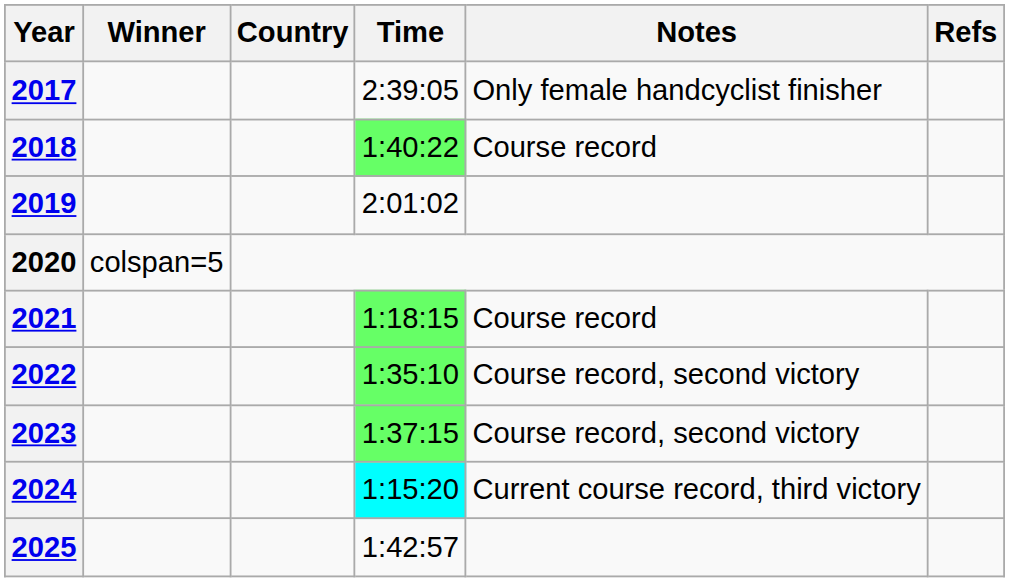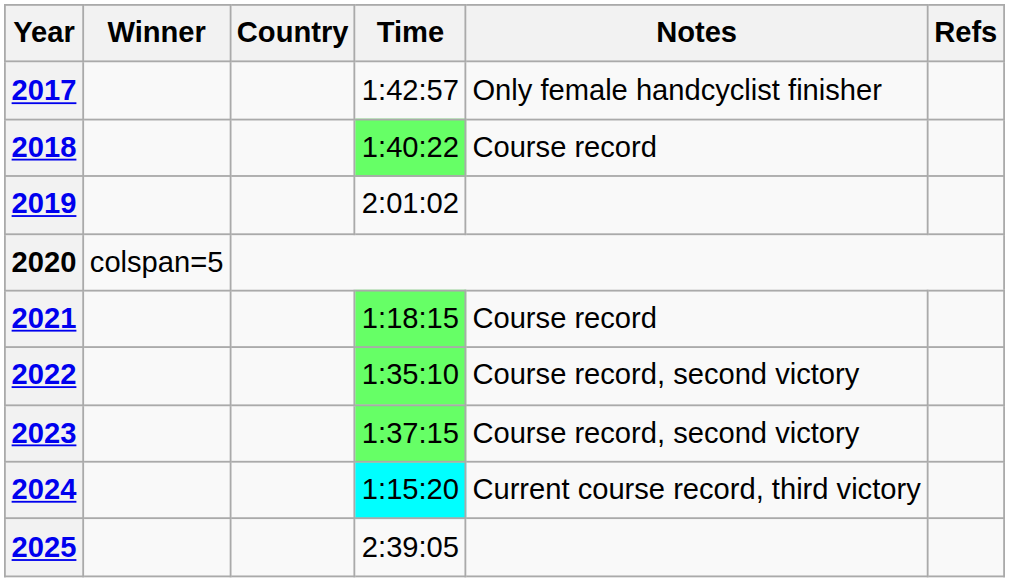2017 | Time: 2:39:05 -> 1:42:57
2025 | Time: 1:42:57 -> 2:39:05
